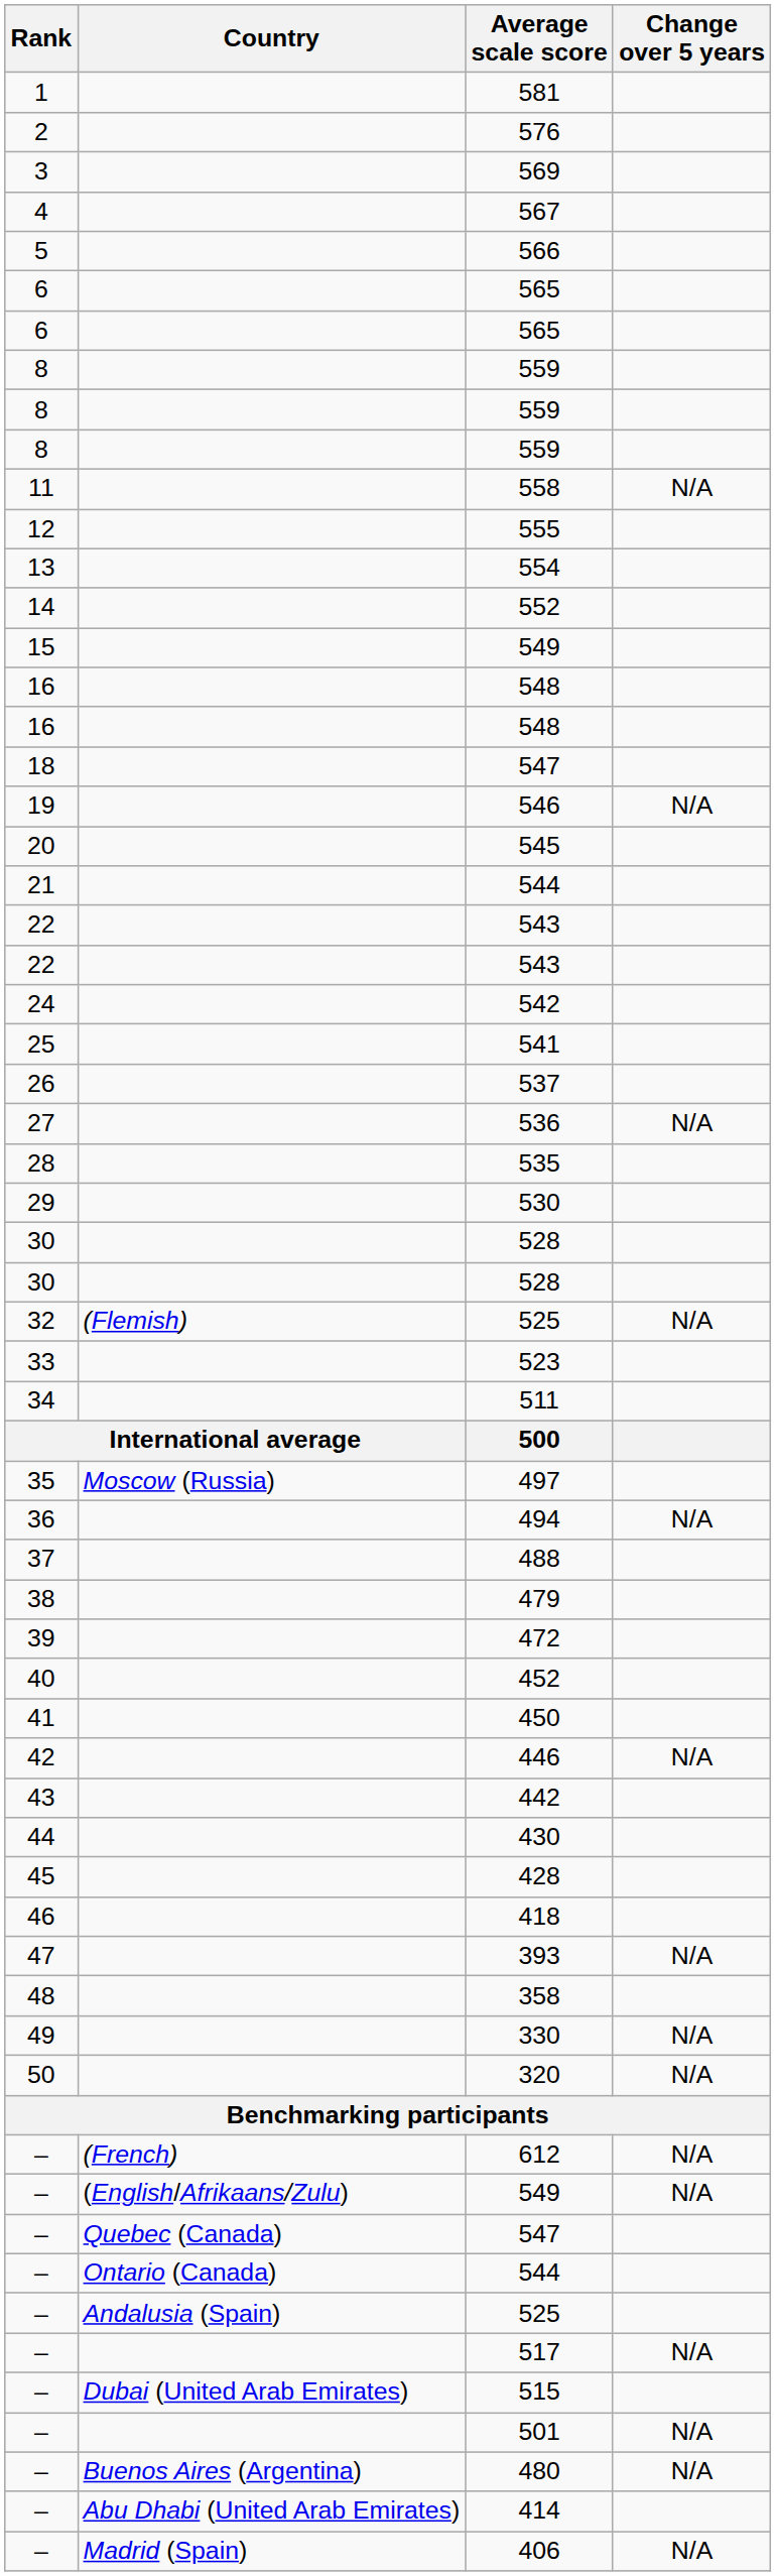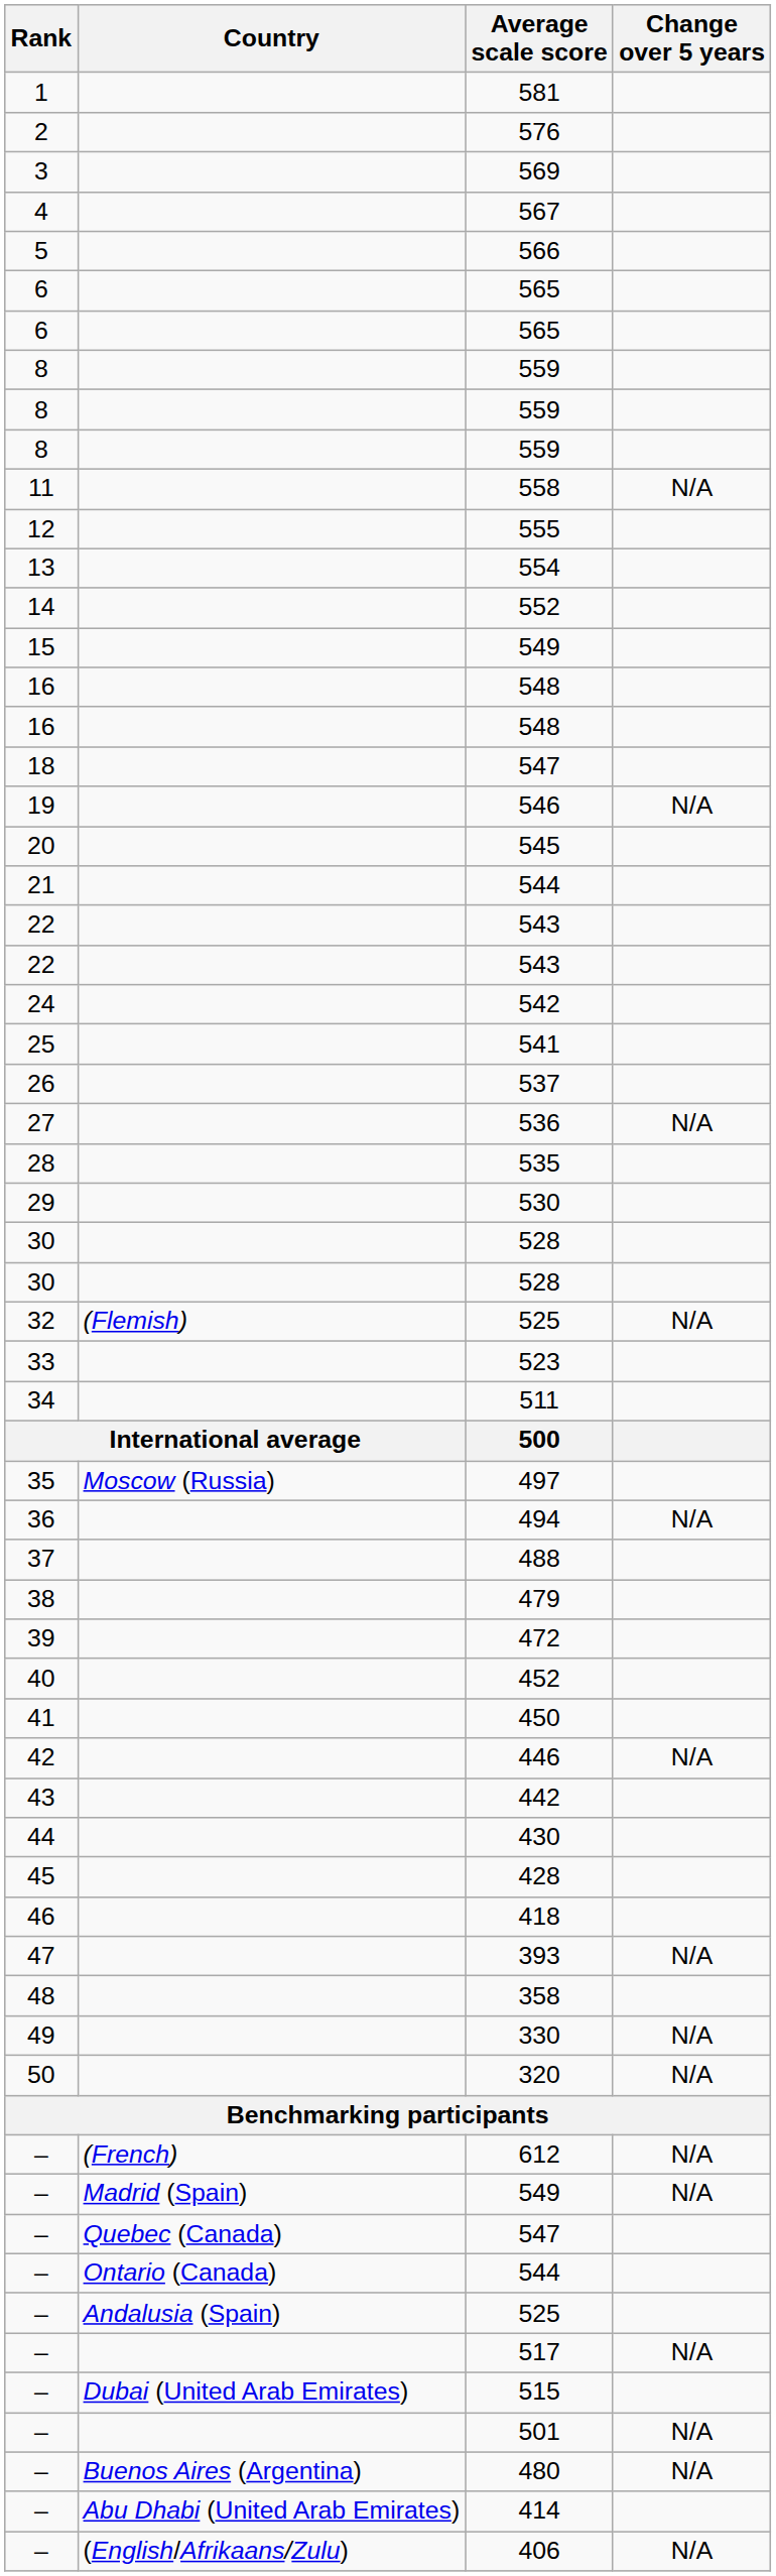– / 549 | Country: (English/Afrikaans/Zulu) -> Madrid (Spain)
406 | Country: Madrid (Spain) -> (English/Afrikaans/Zulu)
